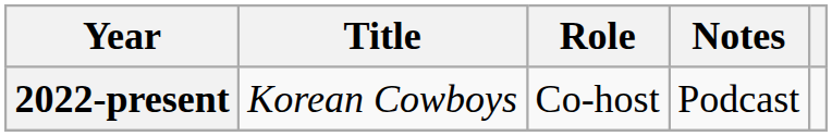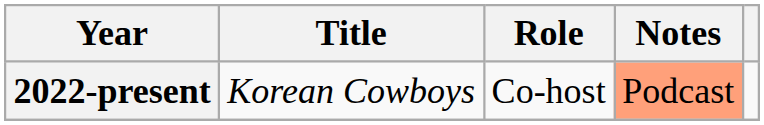2022-present | Notes: no background -> lightsalmon background
